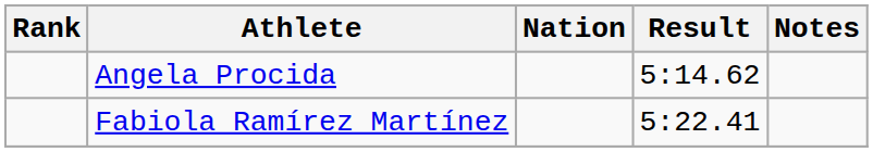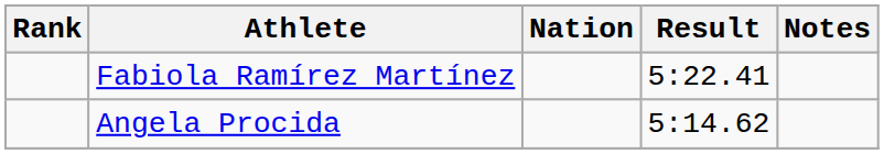rows swapped: Angela Procida <-> Fabiola Ramírez Martínez
